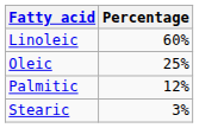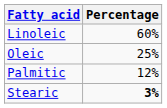Stearic | Percentage: normal -> bold
